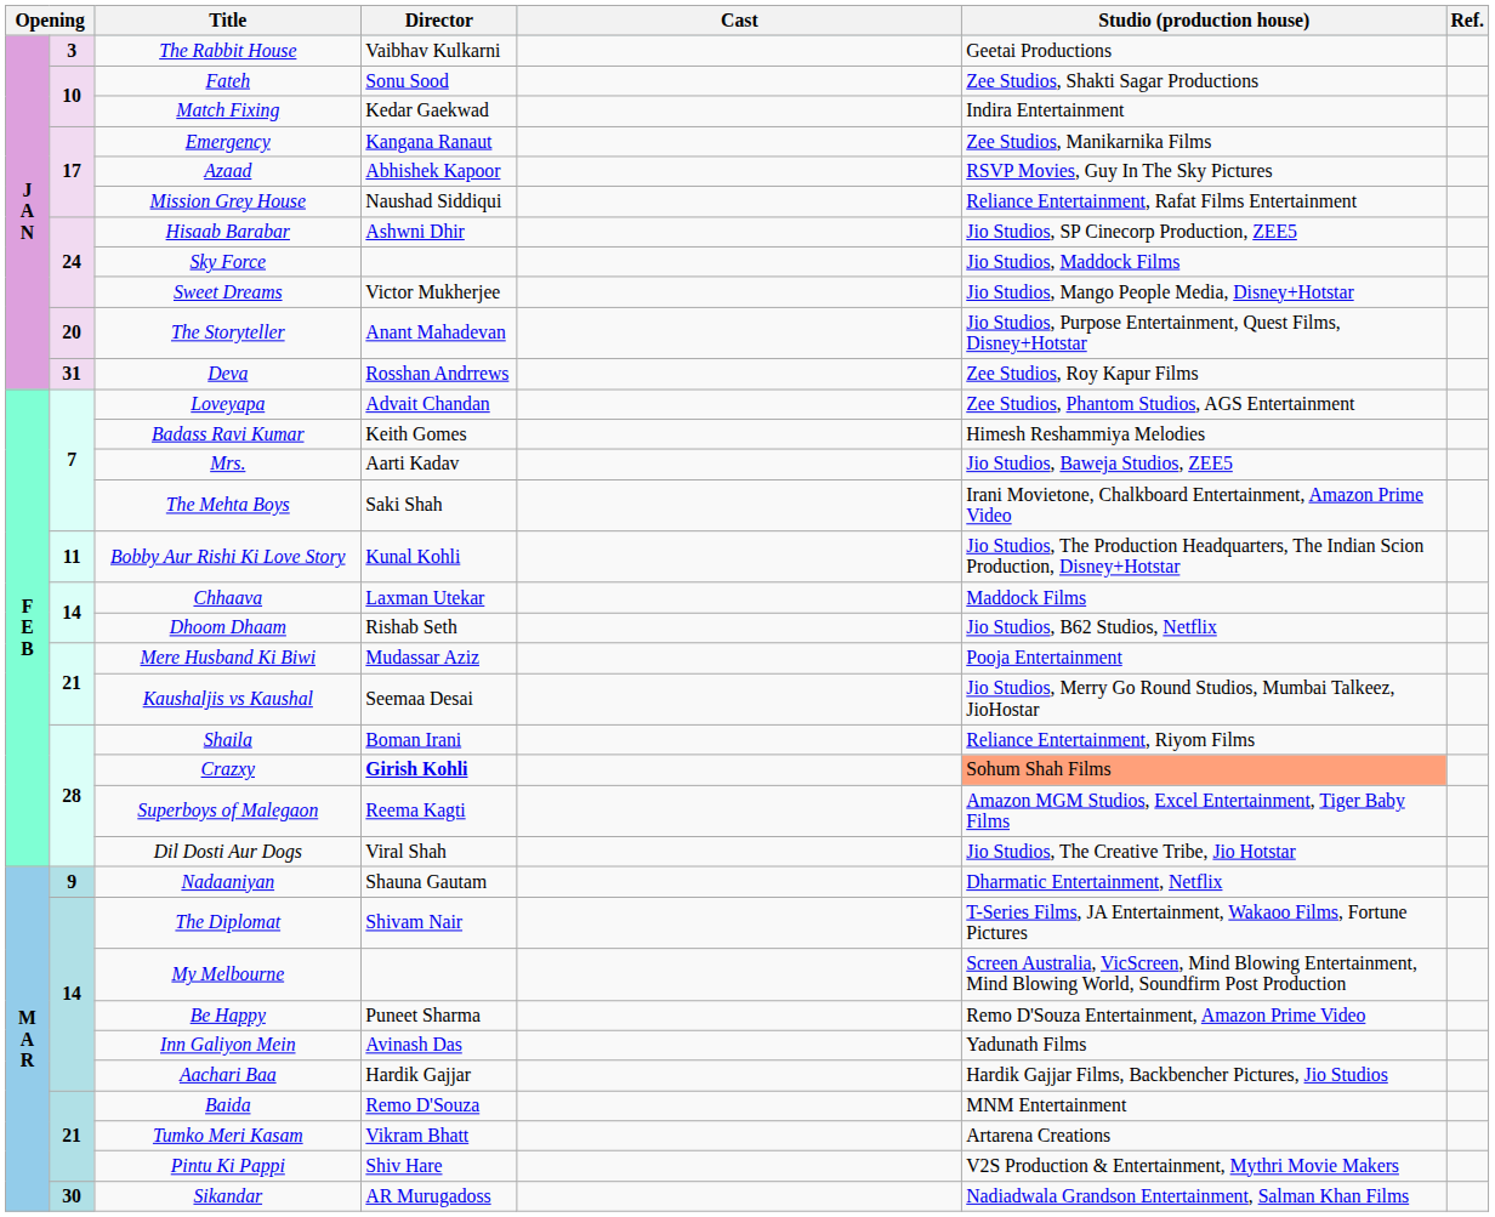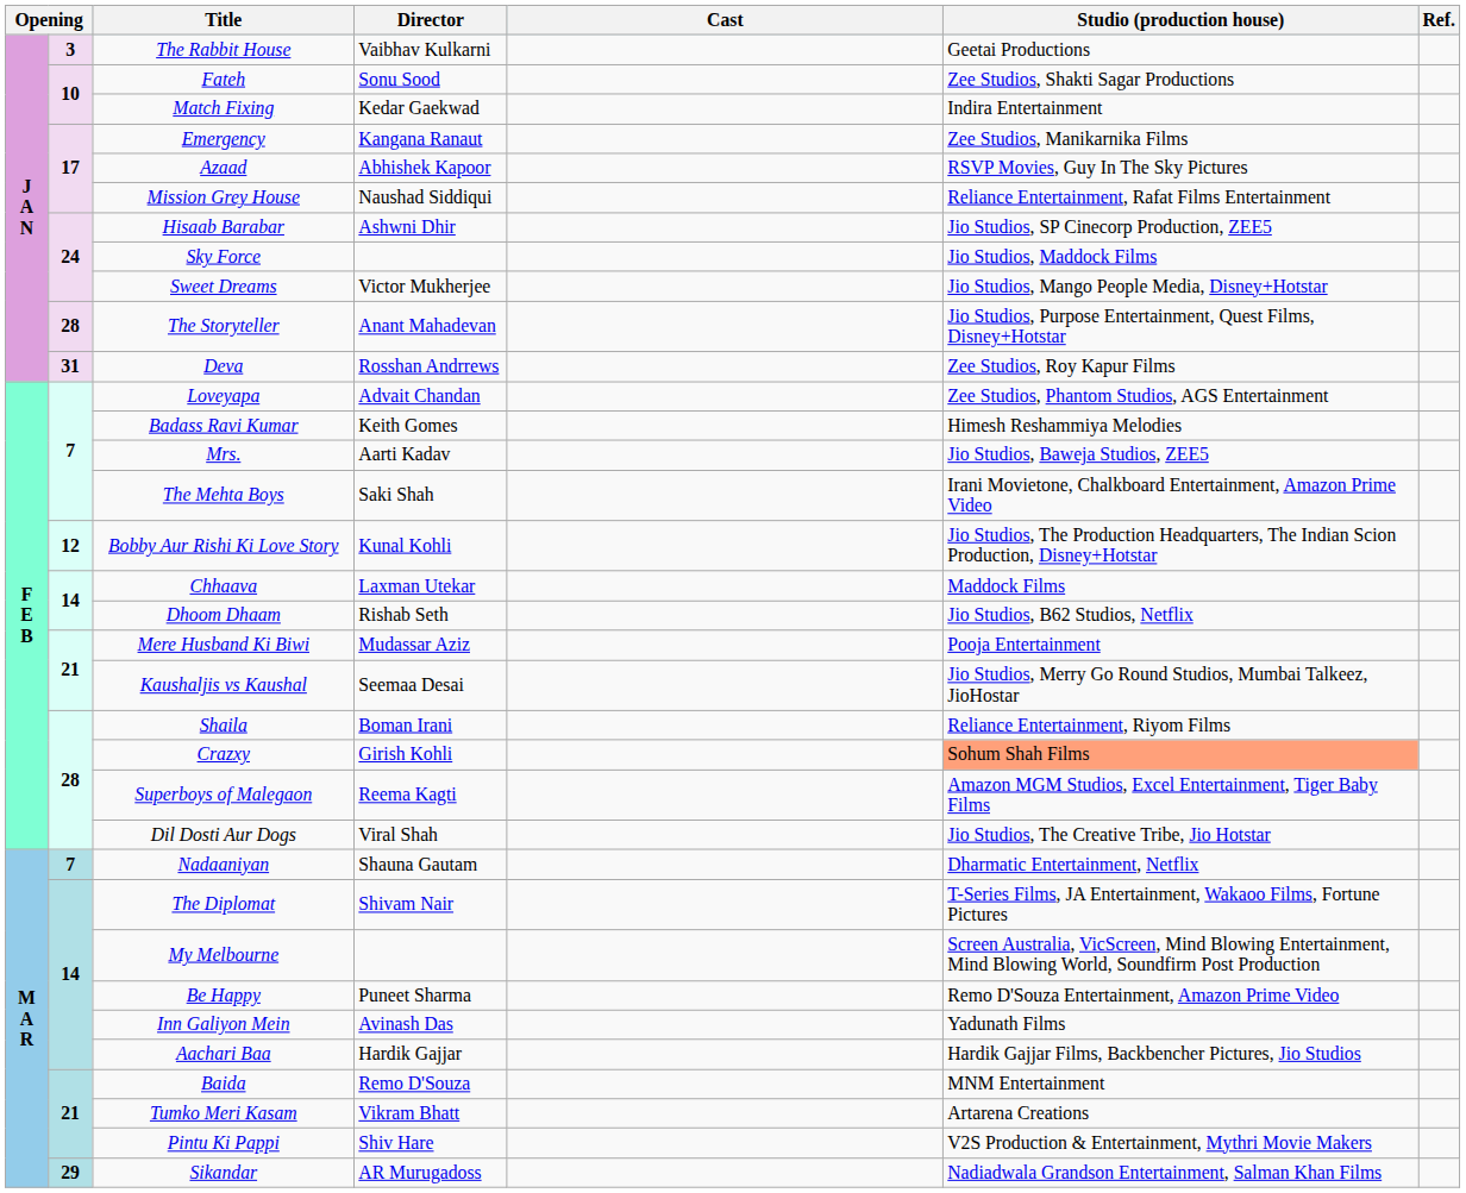The Storyteller | column 2: 20 -> 28
Bobby Aur Rishi Ki Love Story | column 2: 11 -> 12
Crazxy | Director: bold -> normal
Nadaaniyan | column 2: 9 -> 7
Sikandar | column 2: 30 -> 29
